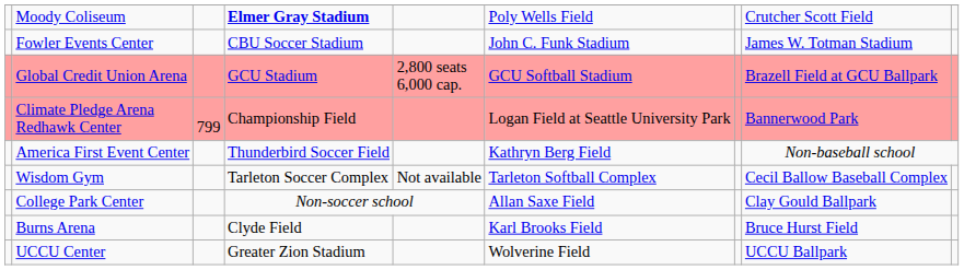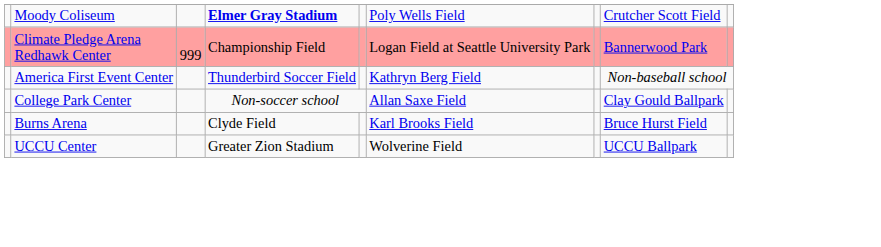- row: Fowler Events Center | CBU Soccer Stadium | John C. Funk Stadium | James W. Totman Stadium
- row: Global Credit Union Arena | GCU Stadium | 2,800 seats 6,000 cap. | GCU Softball Stadium | Brazell Field at GCU Ballpark
Climate Pledge Arena Redhawk Center | column 3: 799 -> 999
- row: Wisdom Gym | Tarleton Soccer Complex | Not available | Tarleton Softball Complex | Cecil Ballow Baseball Complex
